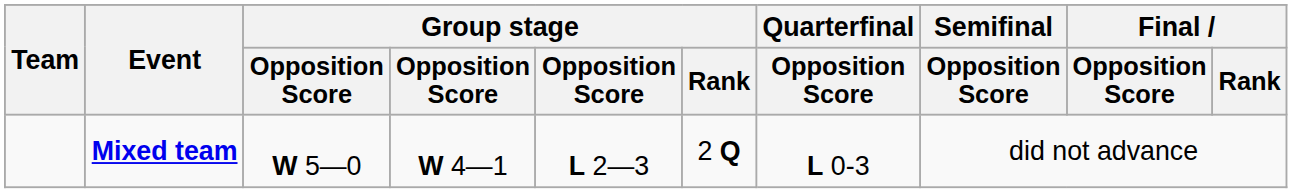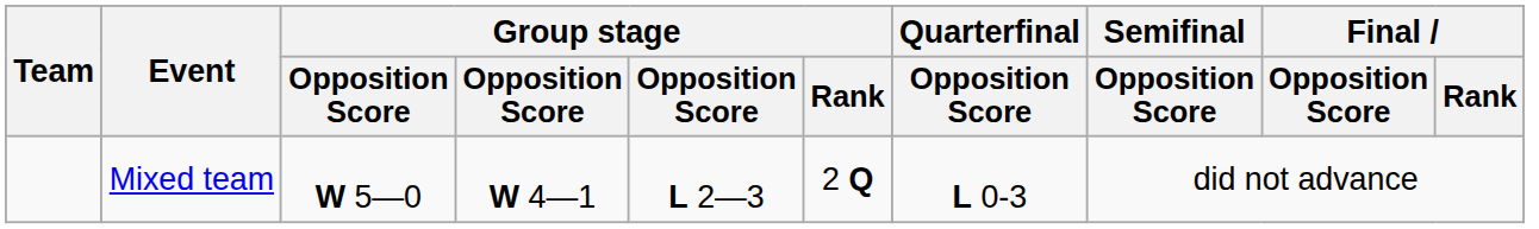Mixed team | Event: bold -> normal
